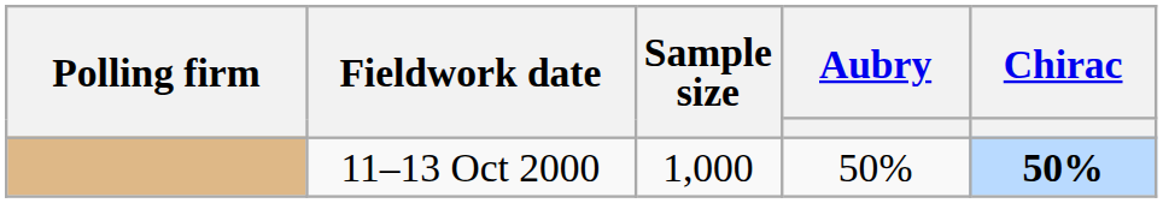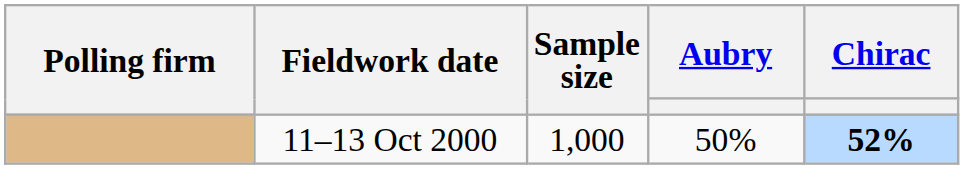11–13 Oct 2000 | Chirac: 50% -> 52%
